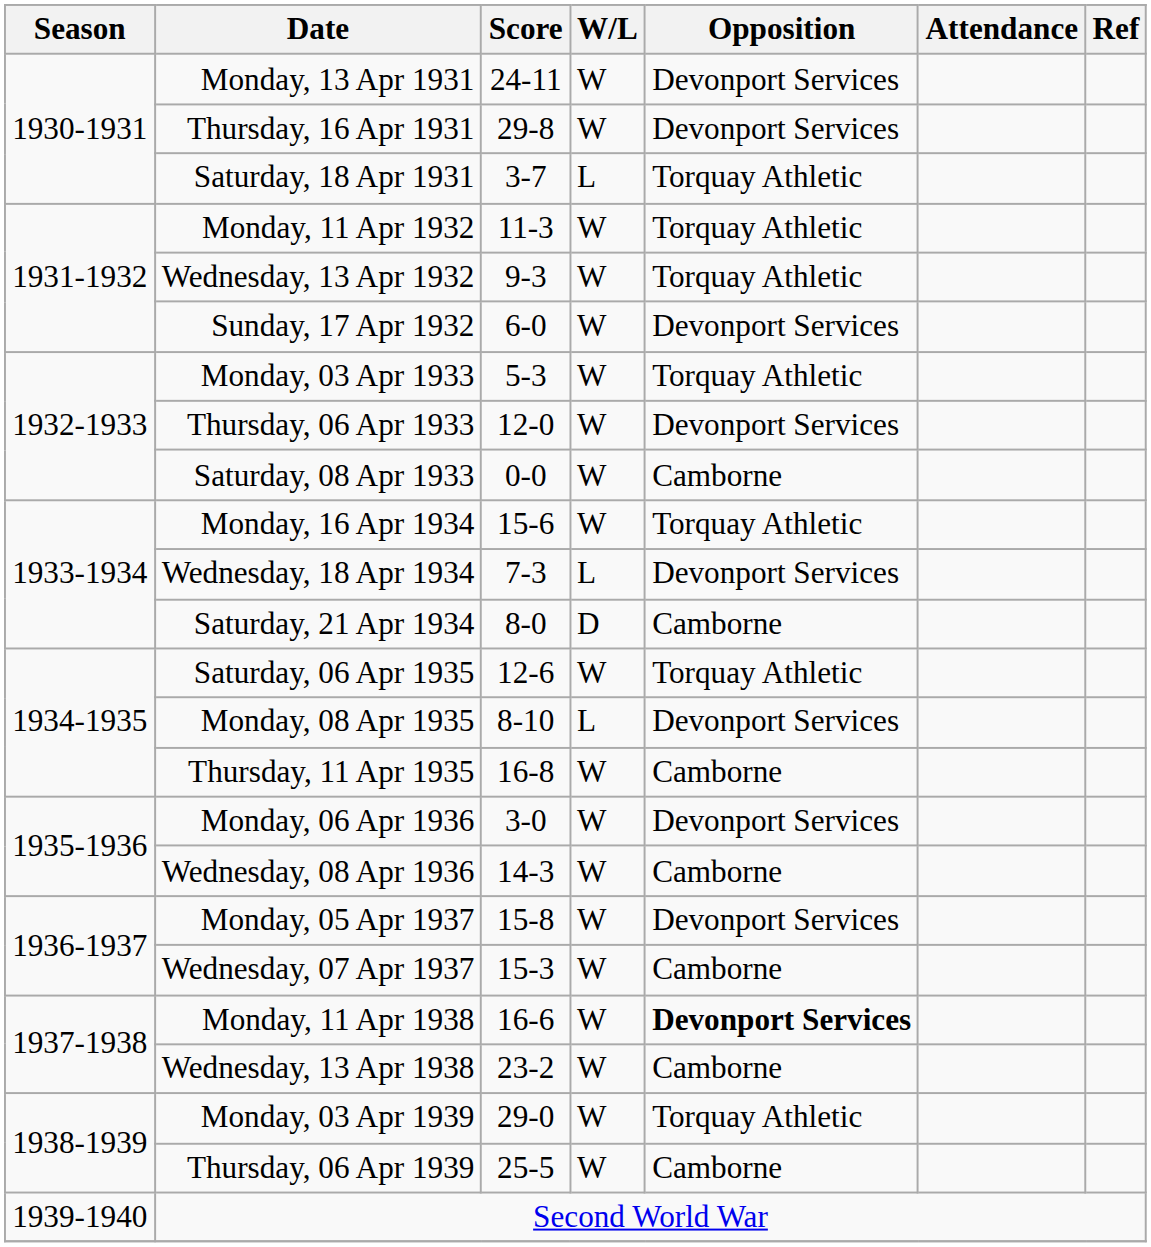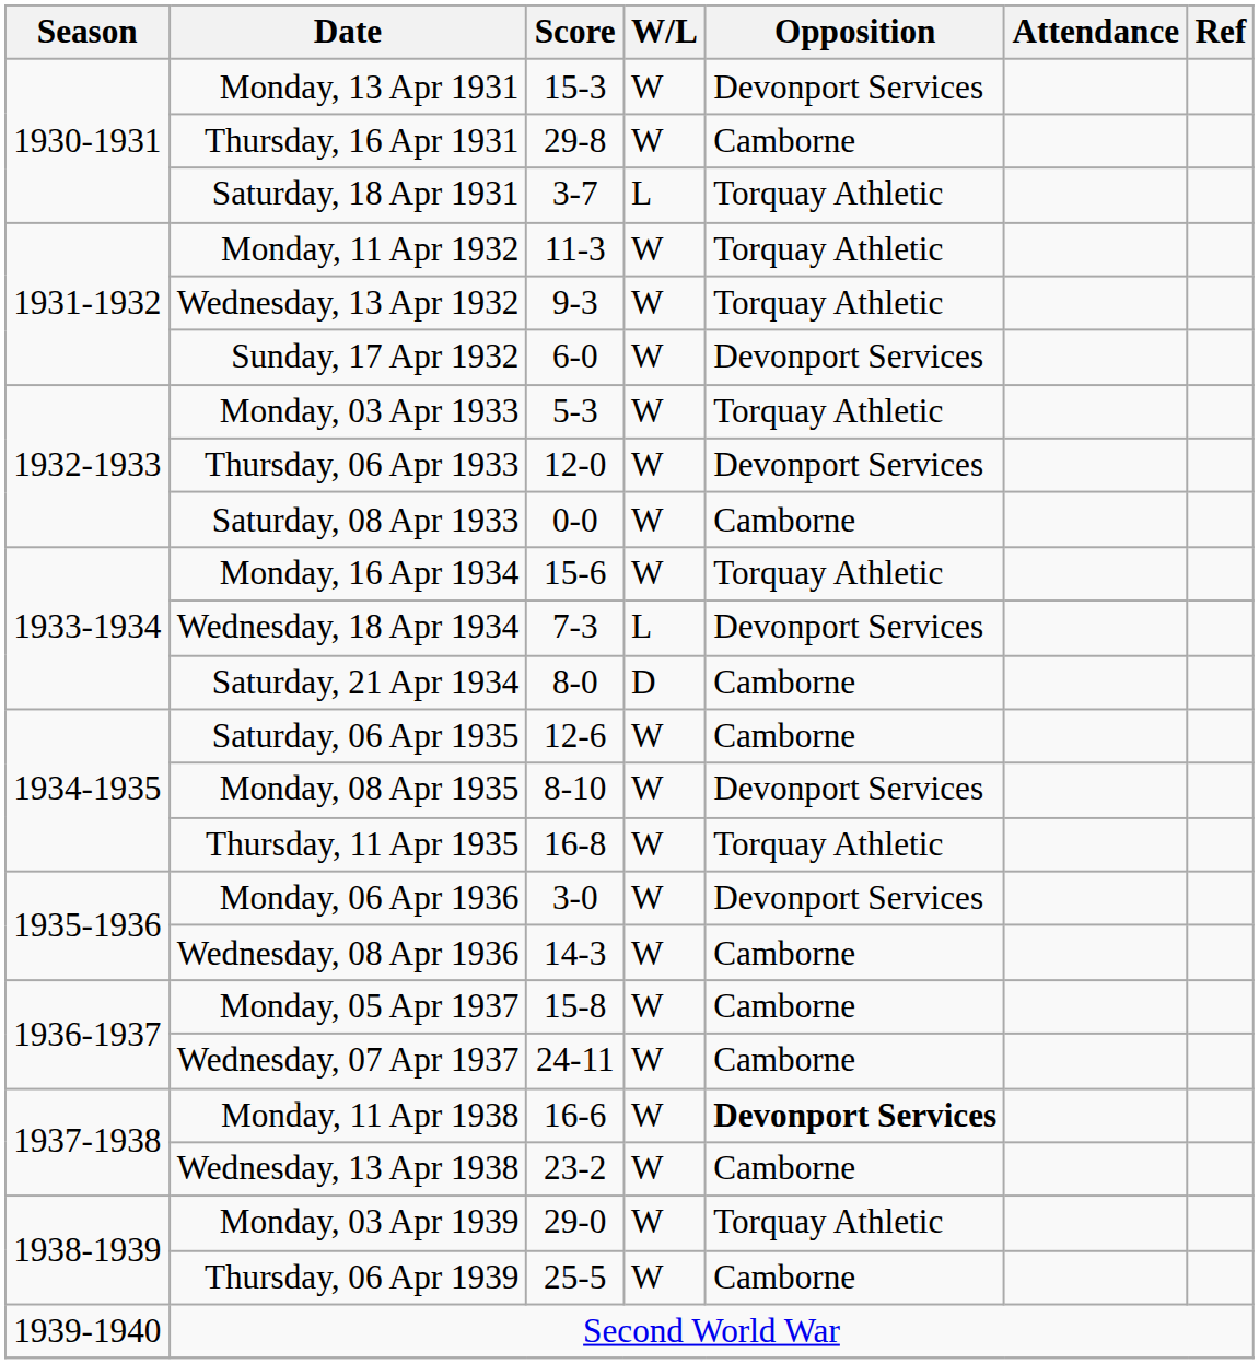Monday, 13 Apr 1931 | Score: 24-11 -> 15-3
Thursday, 16 Apr 1931 | Opposition: Devonport Services -> Camborne
Saturday, 06 Apr 1935 | Opposition: Torquay Athletic -> Camborne
Monday, 08 Apr 1935 | W/L: L -> W
Thursday, 11 Apr 1935 | Opposition: Camborne -> Torquay Athletic
Monday, 05 Apr 1937 | Opposition: Devonport Services -> Camborne
Wednesday, 07 Apr 1937 | Score: 15-3 -> 24-11
